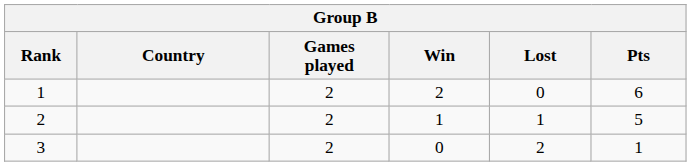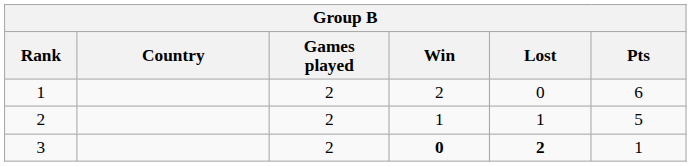3 | Win: normal -> bold
3 | Lost: normal -> bold
